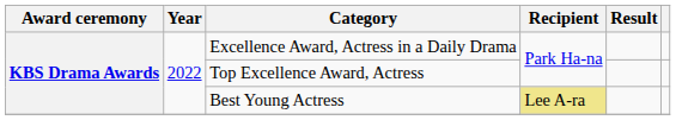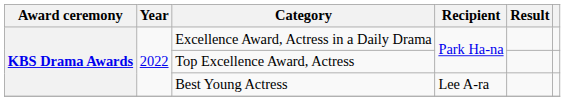Best Young Actress | Recipient: khaki background -> no background
